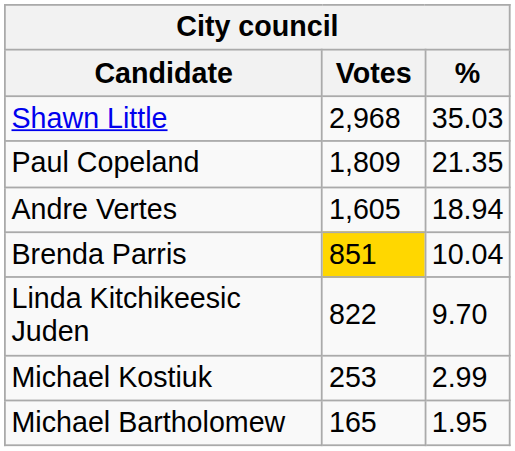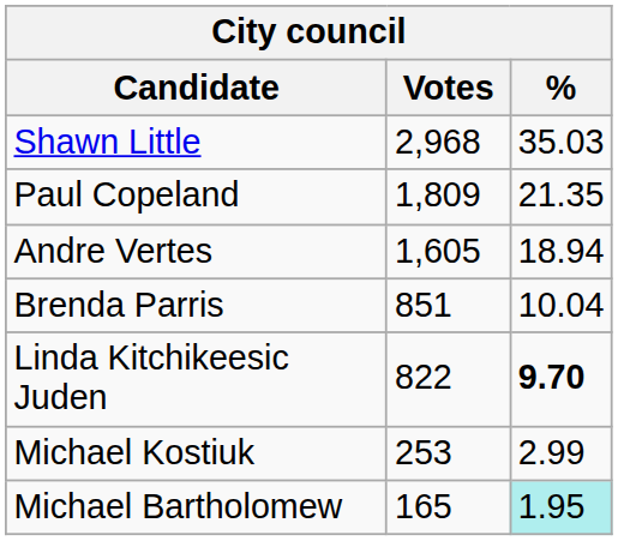Brenda Parris | Votes: gold background -> no background
Linda Kitchikeesic Juden | %: normal -> bold
Michael Bartholomew | %: no background -> paleturquoise background
